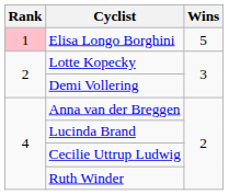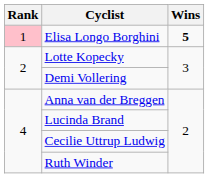Elisa Longo Borghini | Wins: normal -> bold
